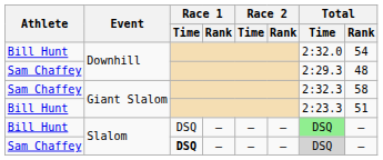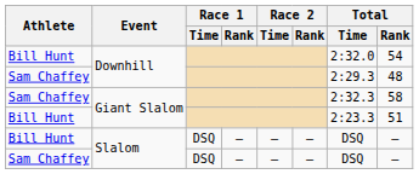Bill Hunt / Slalom | Total / Time: lightgreen background -> no background
Sam Chaffey / Slalom | Race 1 / Time: bold -> normal
Sam Chaffey / Slalom | Total / Time: lightgrey background -> no background
